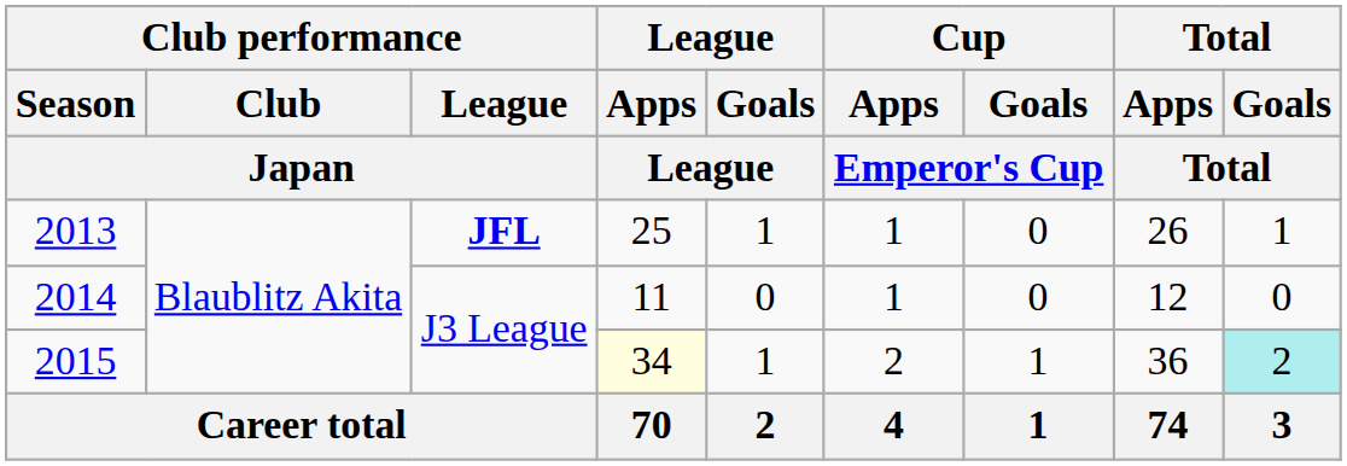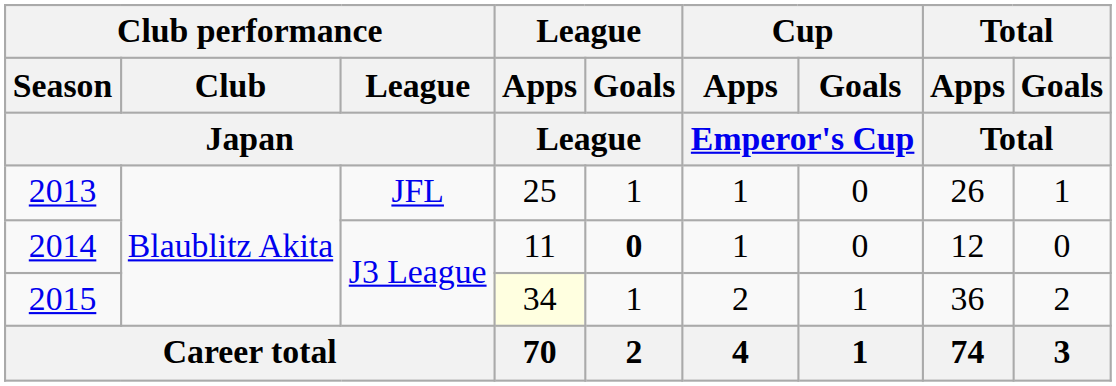2013 | Club performance / League / Japan: bold -> normal
2014 | League / Goals / League: normal -> bold
2015 | Total / Goals / Total: paleturquoise background -> no background
